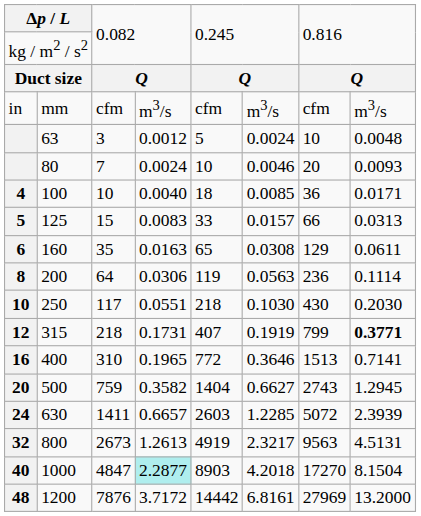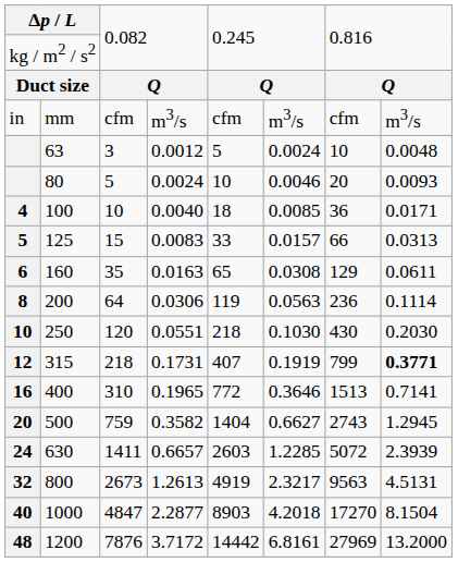80 | column 3: 7 -> 5
250 | column 3: 117 -> 120
1000 | column 4: paleturquoise background -> no background
